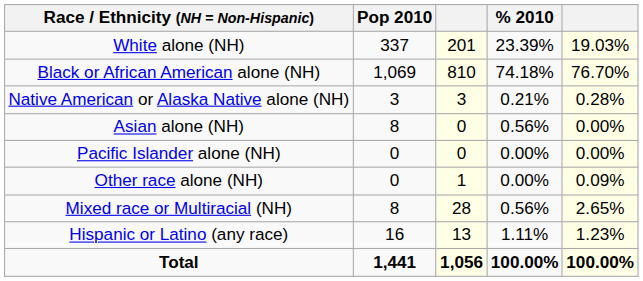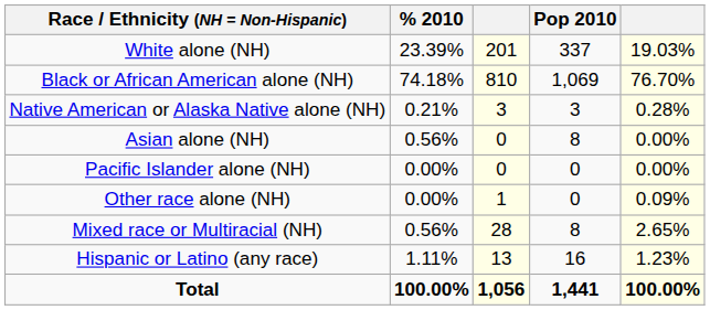columns swapped: Pop 2010 <-> % 2010
